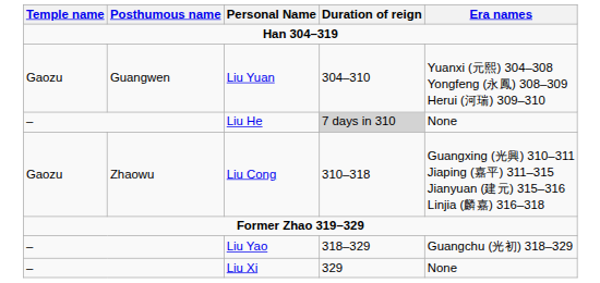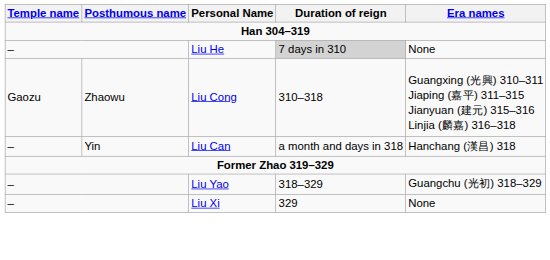- row: Gaozu | Guangwen | Liu Yuan | 304–310 | Yuanxi (元熙) 304–308 Yongfeng (永鳳) 308–309 Herui (河瑞) 309–310
+ row: – | Yin | Liu Can | a month and days in 318 | Hanchang (漢昌) 318
